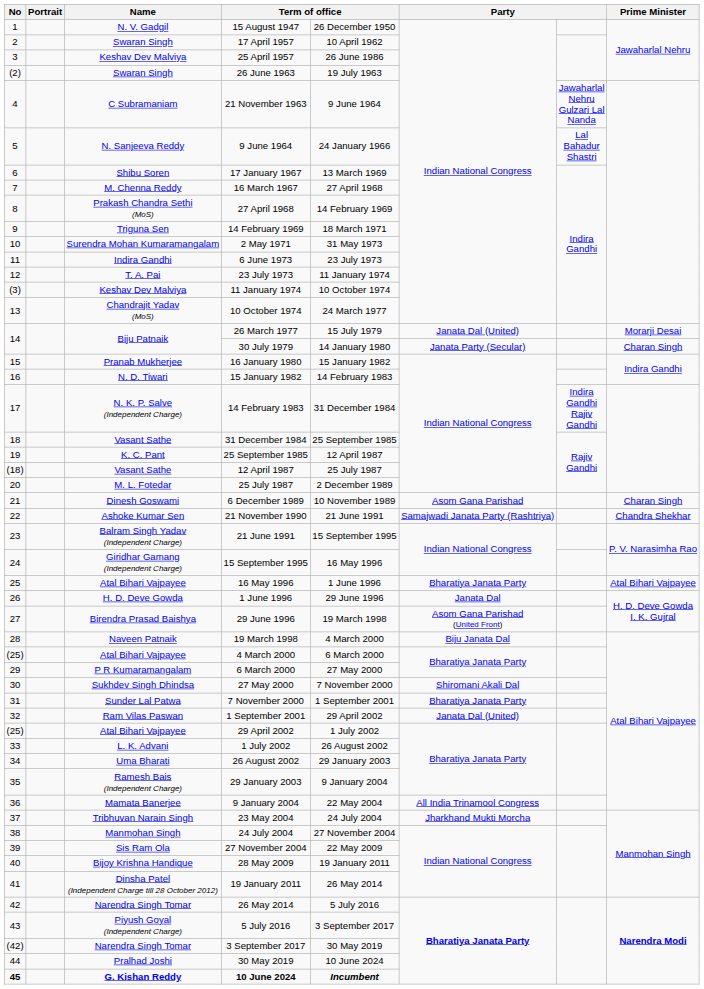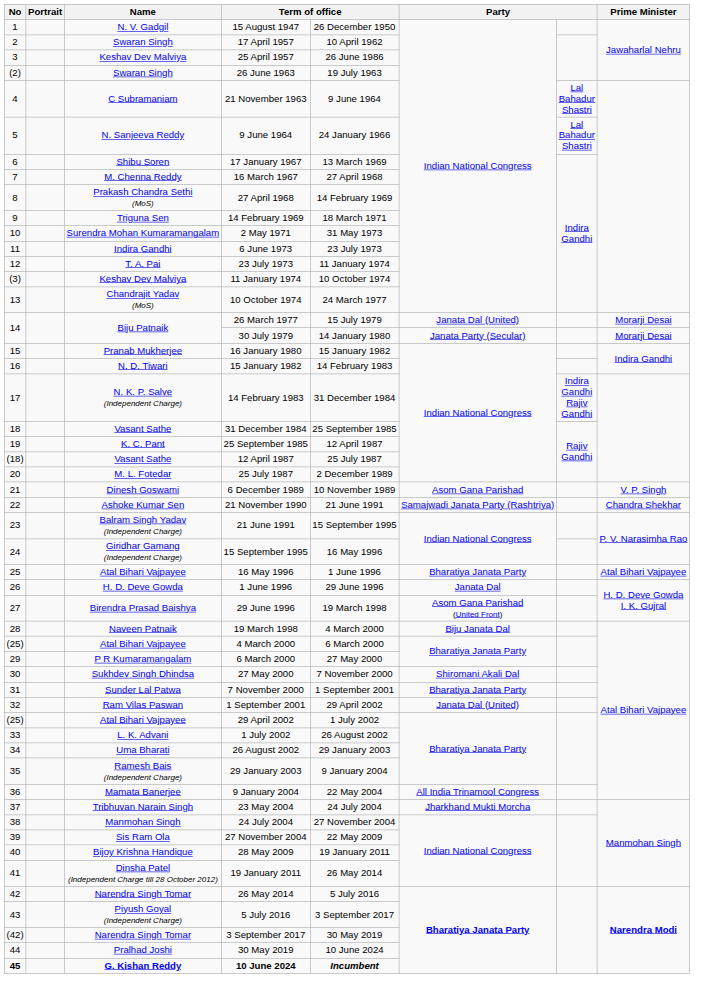21 November 1963 | column 7: Jawaharlal Nehru Gulzari Lal Nanda -> Lal Bahadur Shastri
30 July 1979 | Prime Minister: Charan Singh -> Morarji Desai
6 December 1989 | Prime Minister: Charan Singh -> V. P. Singh
